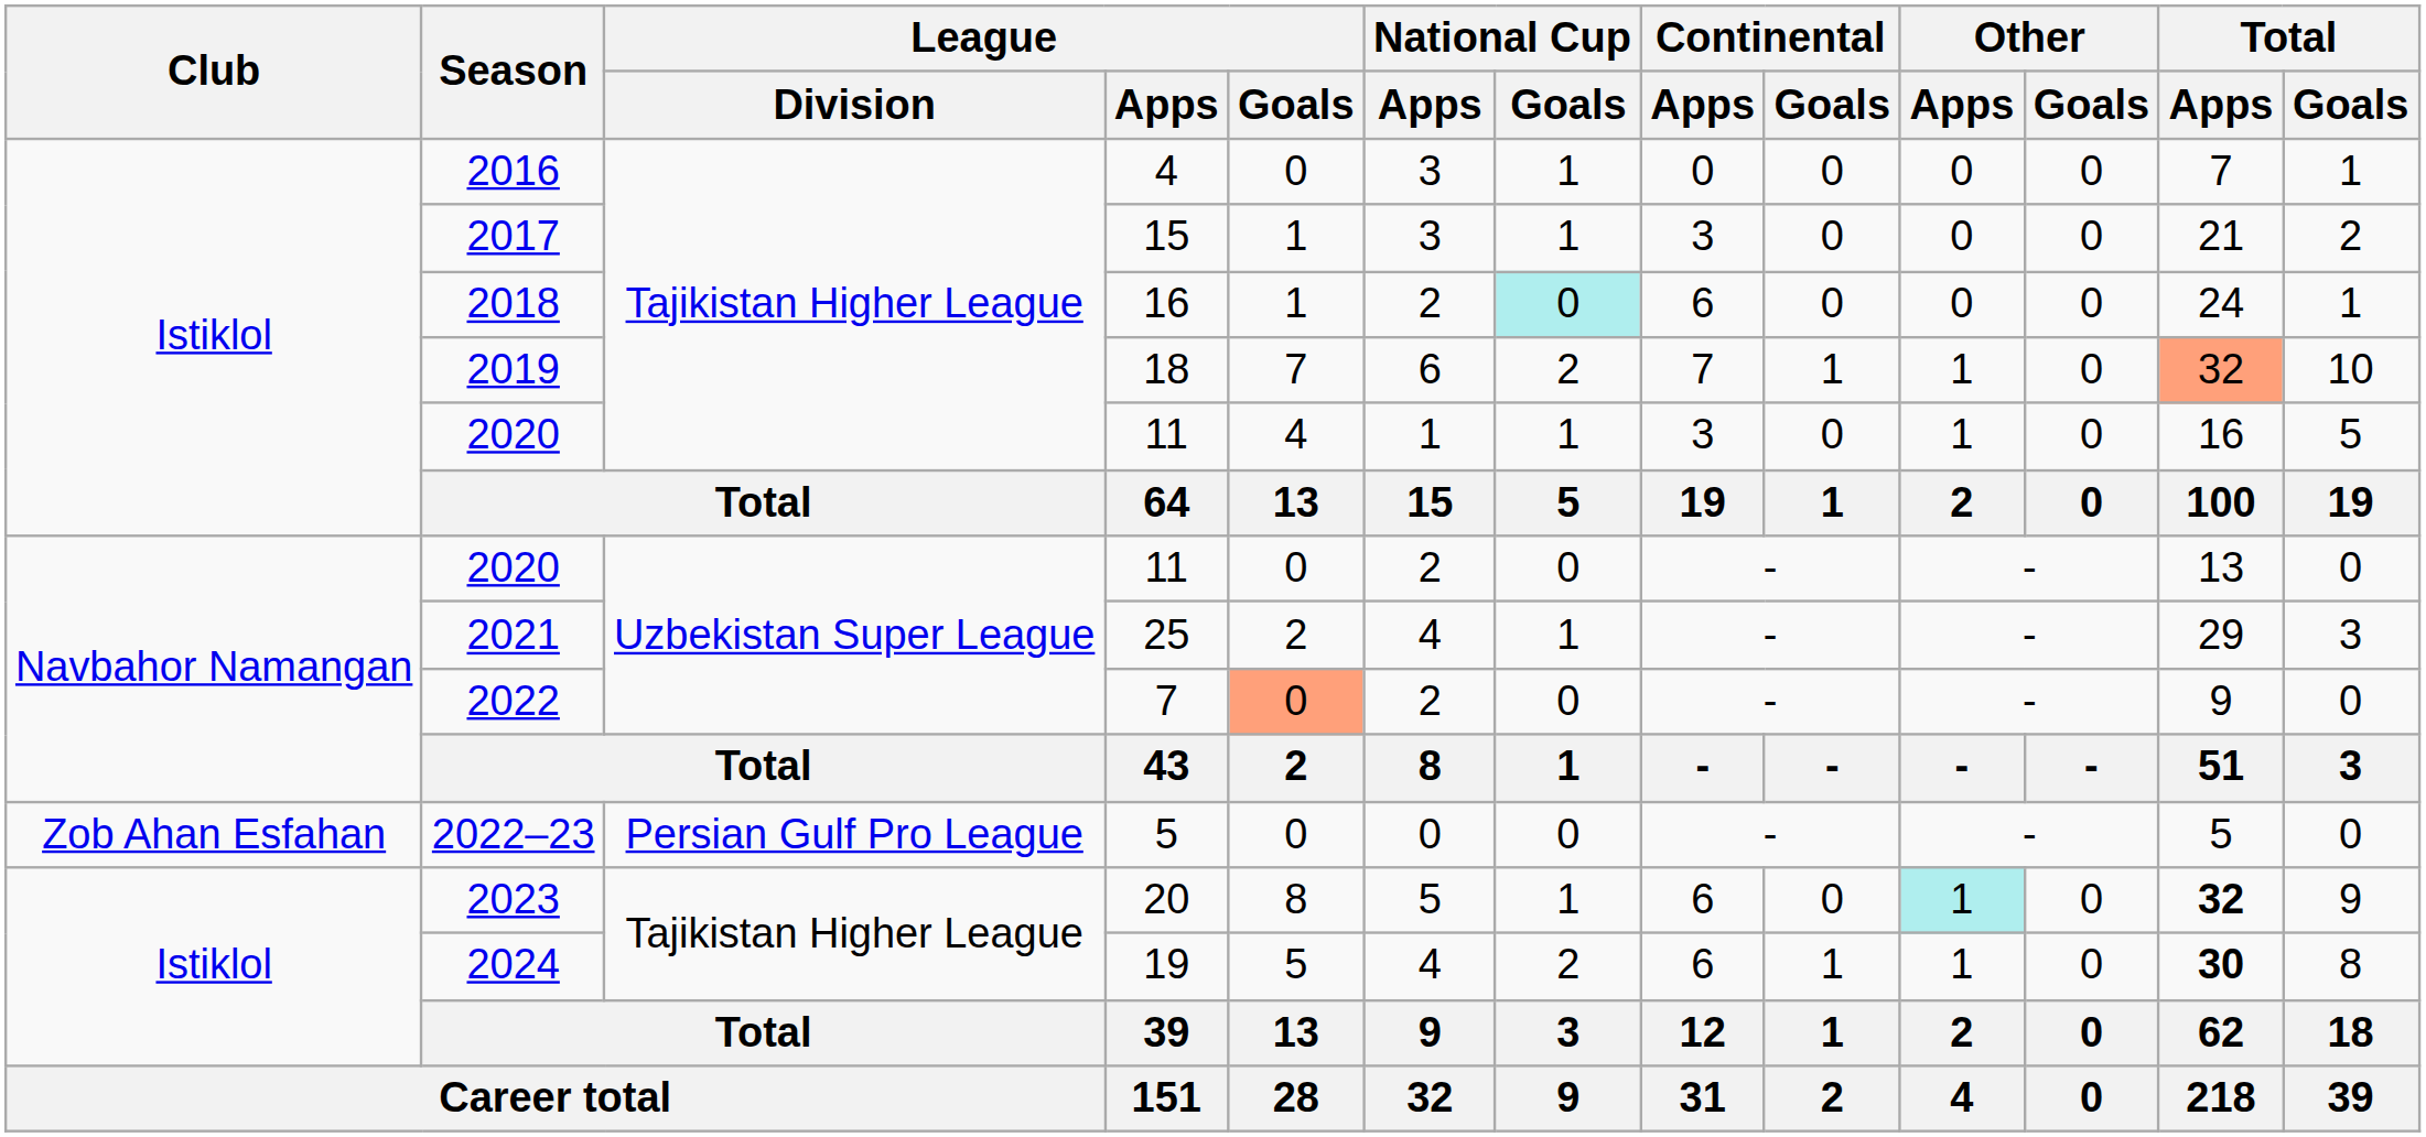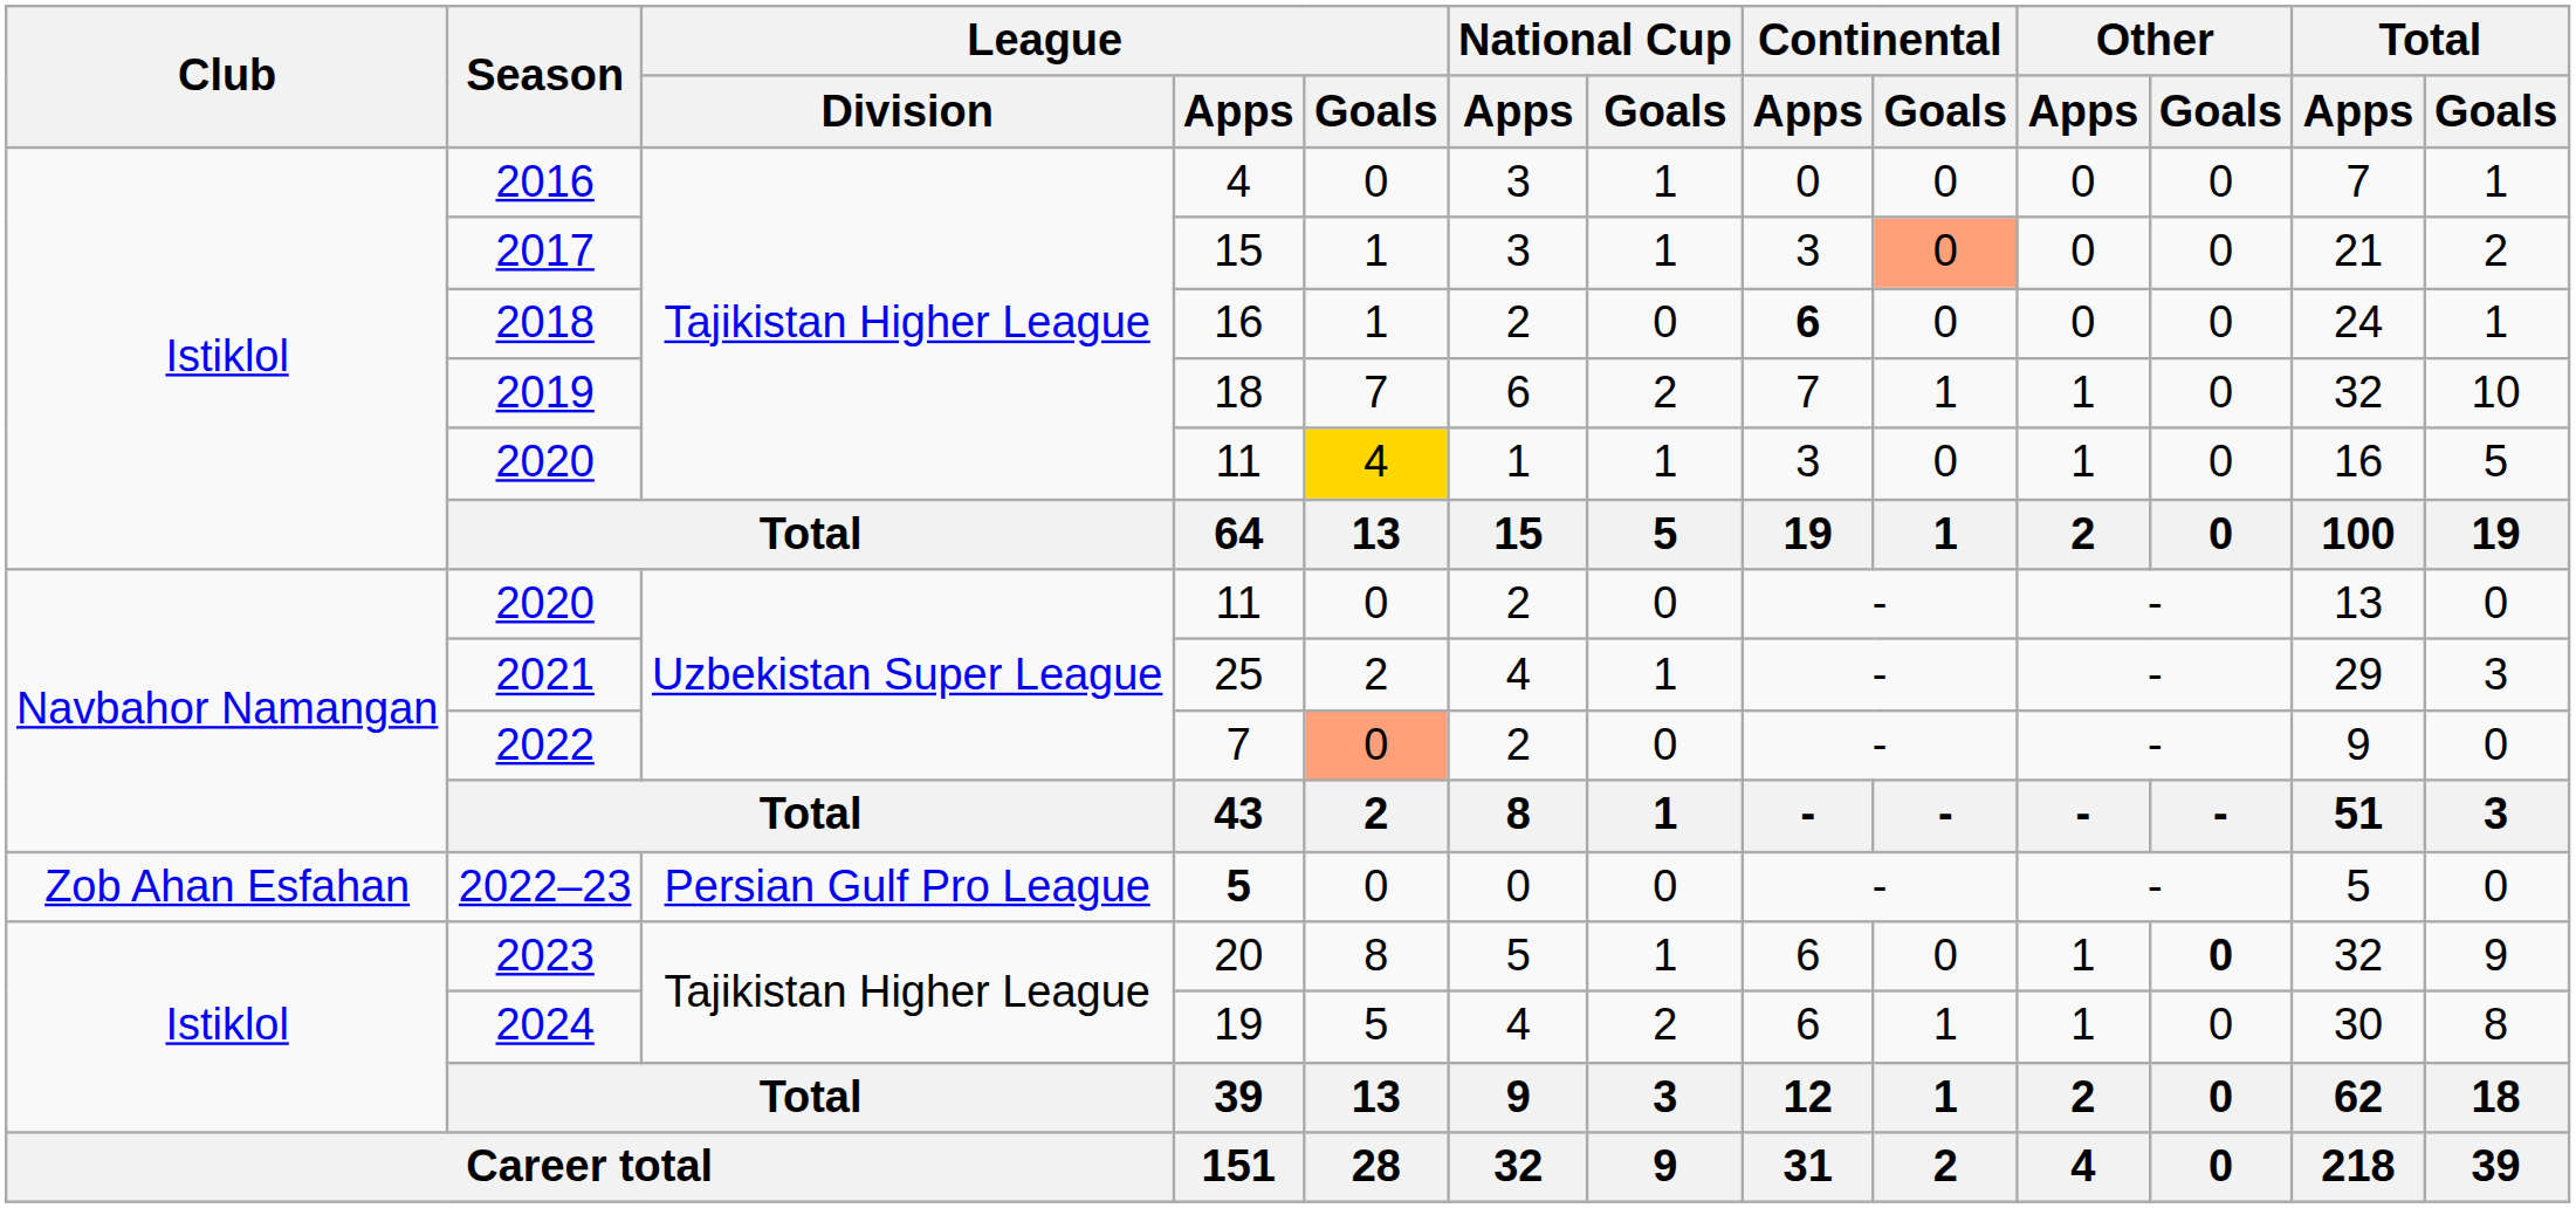2017 | Continental / Goals: no background -> lightsalmon background
2018 | National Cup / Goals: paleturquoise background -> no background
2018 | Continental / Apps: normal -> bold
2019 | Total / Apps: lightsalmon background -> no background
Istiklol / 2020 | League / Goals: no background -> gold background
2022–23 | League / Apps: normal -> bold
2023 | Other / Apps: paleturquoise background -> no background
2023 | Other / Goals: normal -> bold
2023 | Total / Apps: bold -> normal
2024 | Total / Apps: bold -> normal
